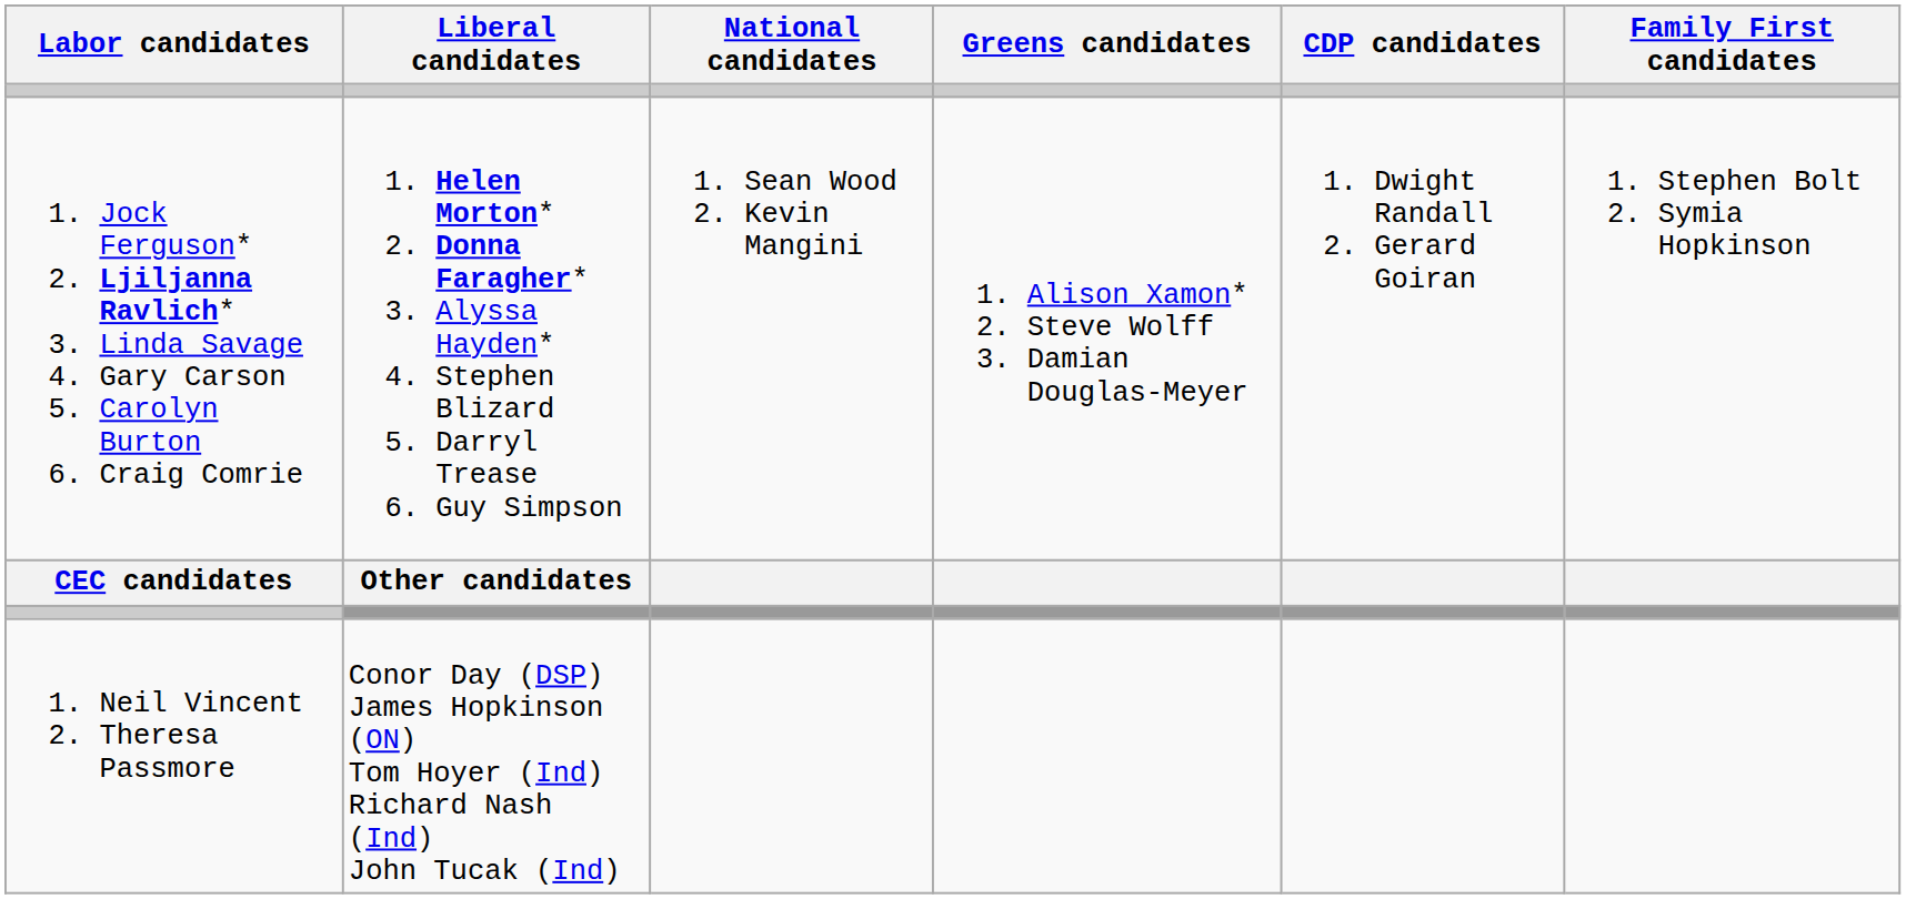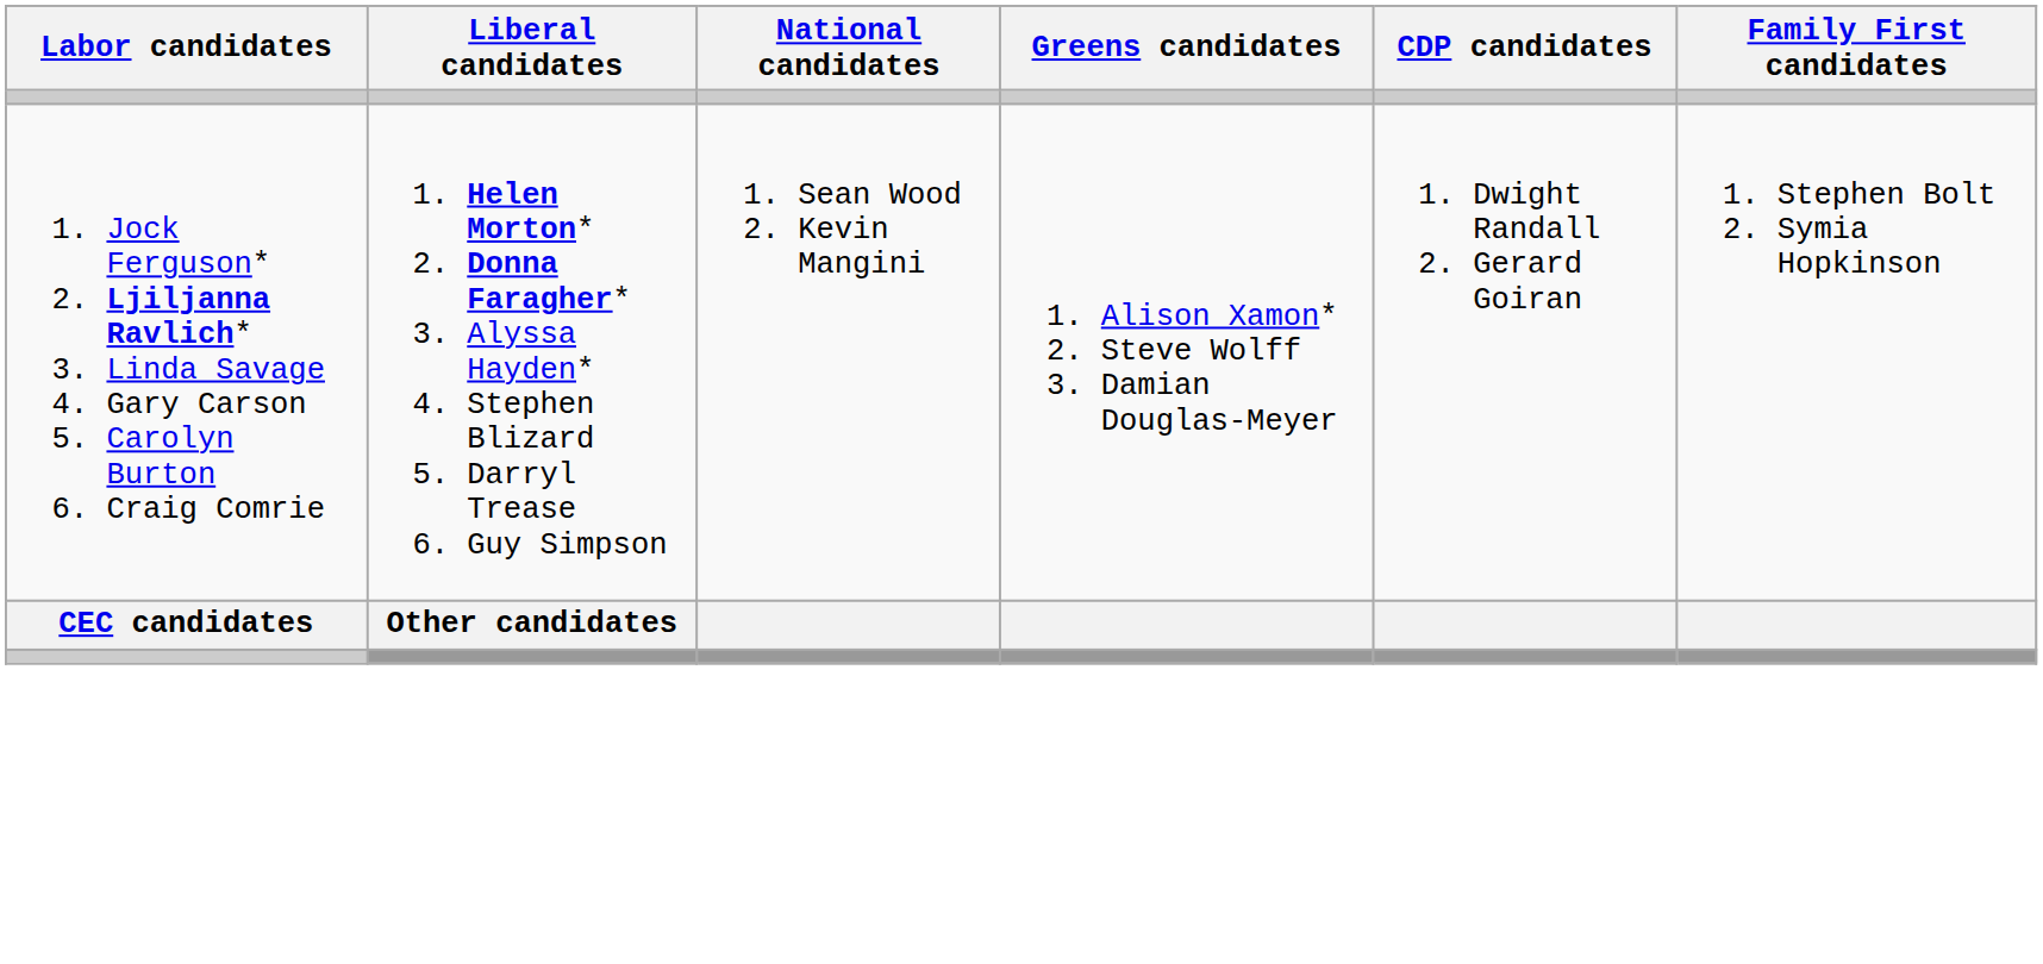- row: Neil Vincent Theresa Passmore | Conor Day (DSP) James Hopkinson (ON) Tom Hoyer (Ind) Richard Nash (Ind) John Tucak (Ind)
